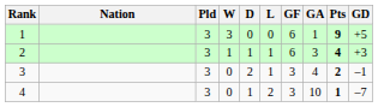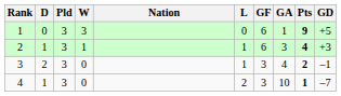columns swapped: Nation <-> D
